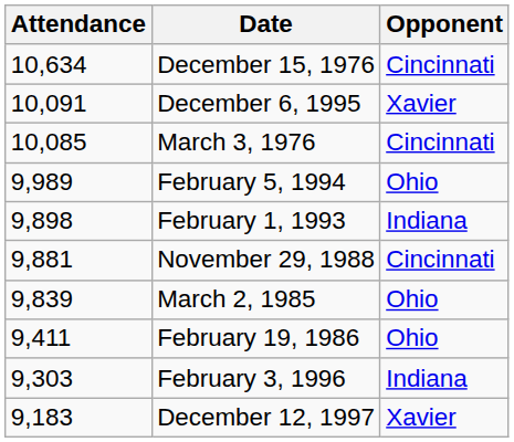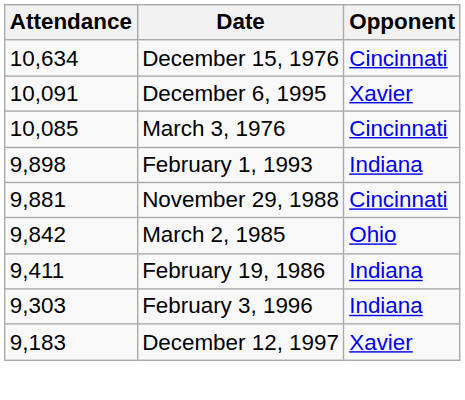- row: 9,989 | February 5, 1994 | Ohio
March 2, 1985 | Attendance: 9,839 -> 9,842
February 19, 1986 | Opponent: Ohio -> Indiana
